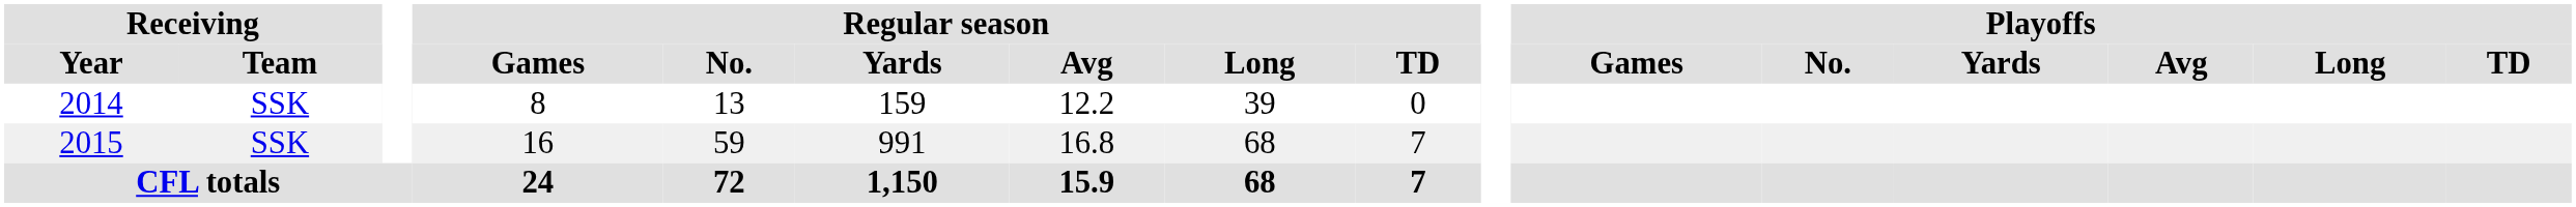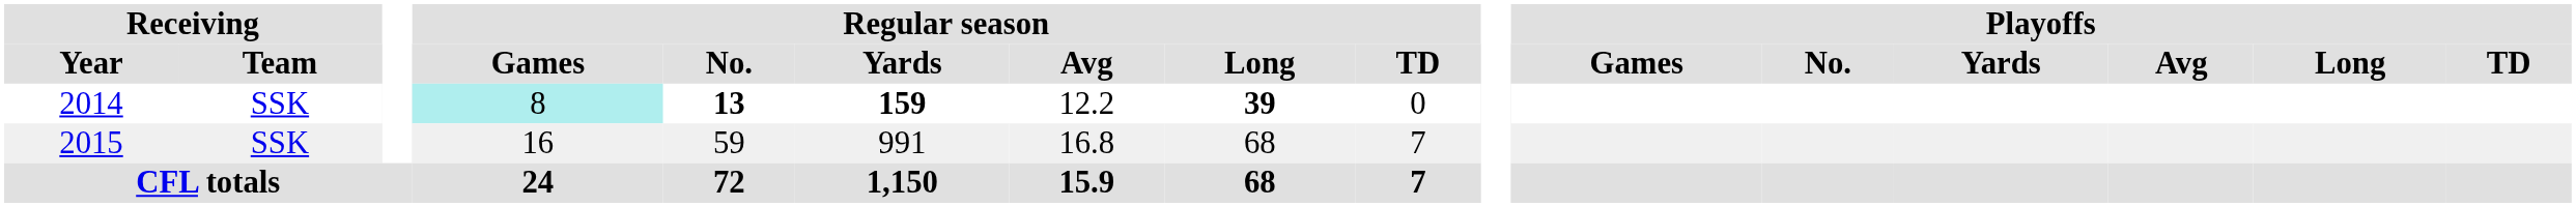2014 | Regular season / Games: no background -> paleturquoise background
2014 | Regular season / No.: normal -> bold
2014 | Regular season / Yards: normal -> bold
2014 | Regular season / Long: normal -> bold
